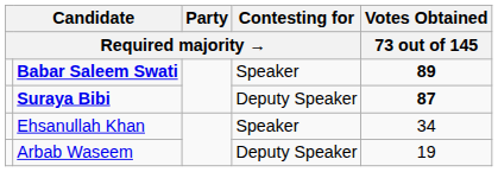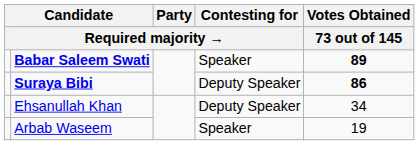Suraya Bibi | Votes Obtained / 73 out of 145: 87 -> 86
Ehsanullah Khan | Contesting for / Required majority →: Speaker -> Deputy Speaker
Arbab Waseem | Contesting for / Required majority →: Deputy Speaker -> Speaker
